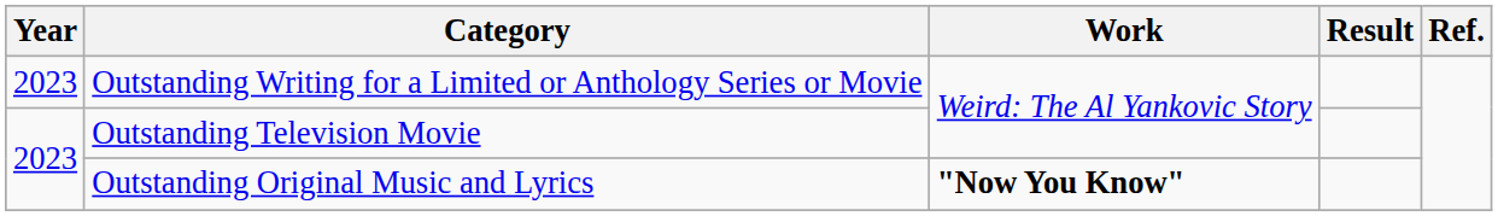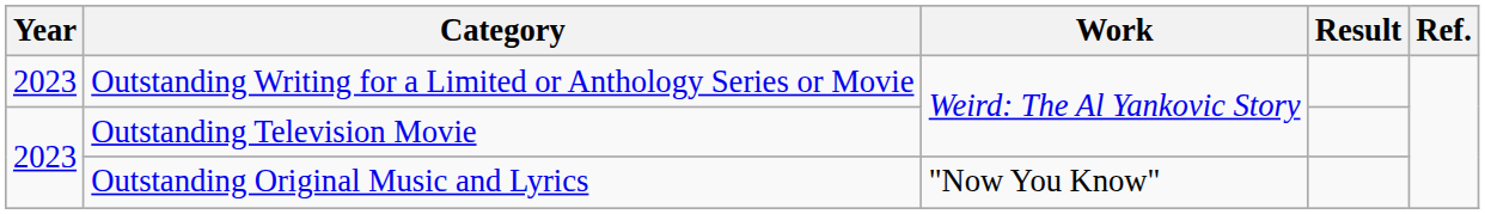Outstanding Original Music and Lyrics | Work: bold -> normal
